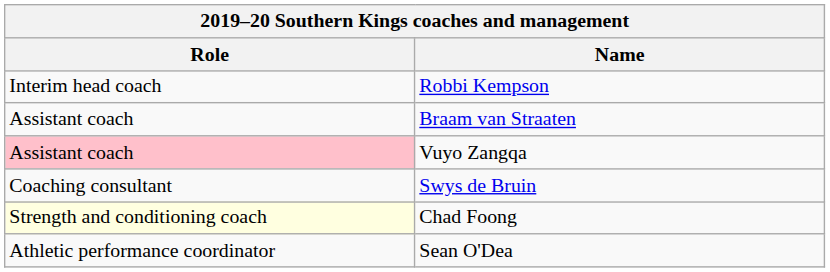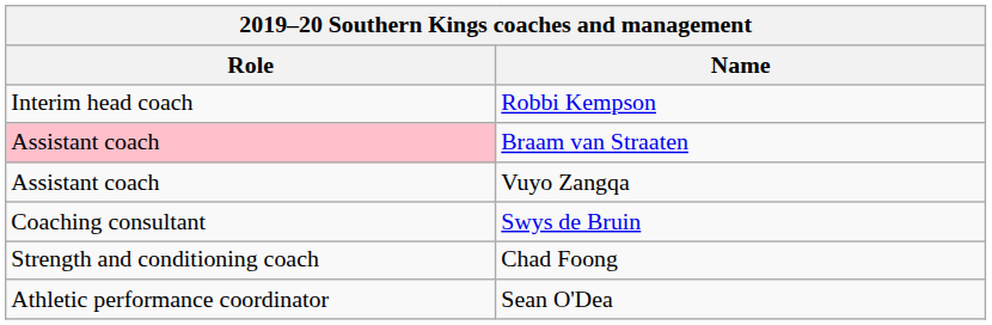Braam van Straaten | Role: no background -> pink background
Vuyo Zangqa | Role: pink background -> no background
Chad Foong | Role: lightyellow background -> no background
